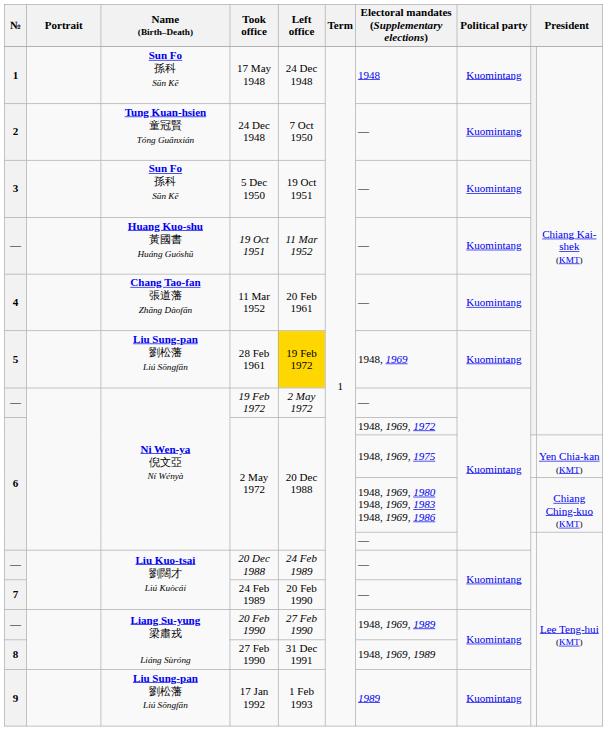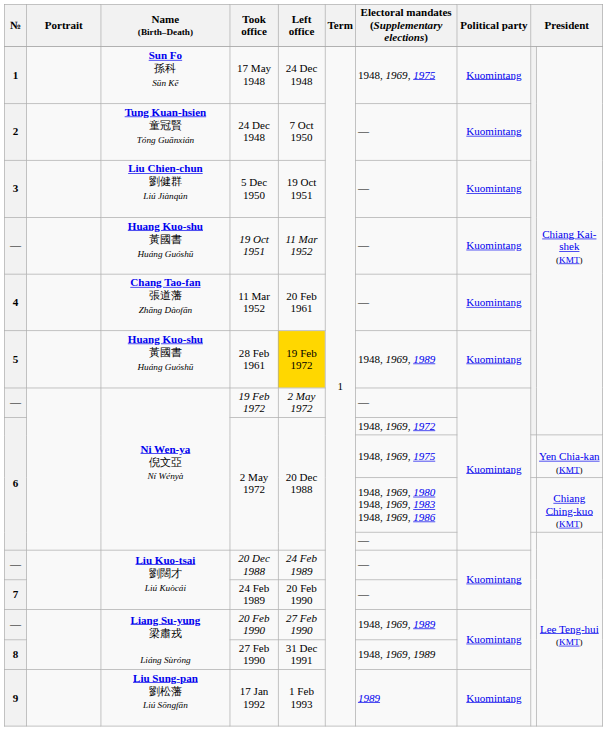17 May 1948 | Electoral mandates (Supplementary elections): 1948 -> 1948, 1969, 1975
5 Dec 1950 | Name (Birth–Death): Sun Fo 孫科 Sūn Kē -> Liu Chien-chun 劉健群 Liú Jiànqún
28 Feb 1961 | Name (Birth–Death): Liu Sung-pan 劉松藩 Liú Sōngfān -> Huang Kuo-shu 黃國書 Huáng Guóshū
28 Feb 1961 | Electoral mandates (Supplementary elections): 1948, 1969 -> 1948, 1969, 1989
